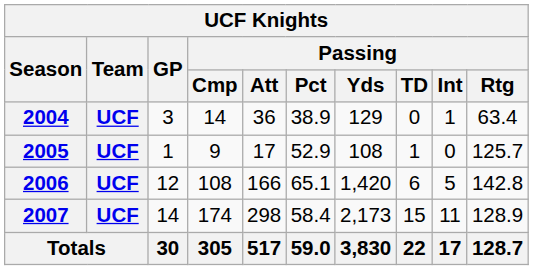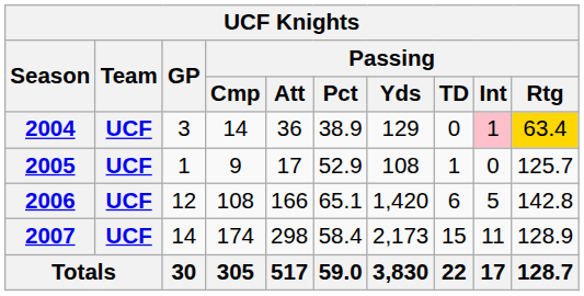2004 | Passing / Int: no background -> pink background
2004 | Passing / Rtg: no background -> gold background
